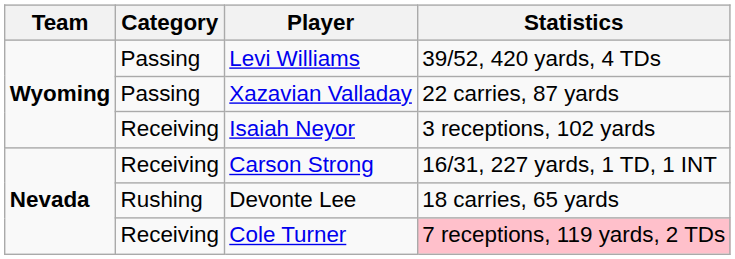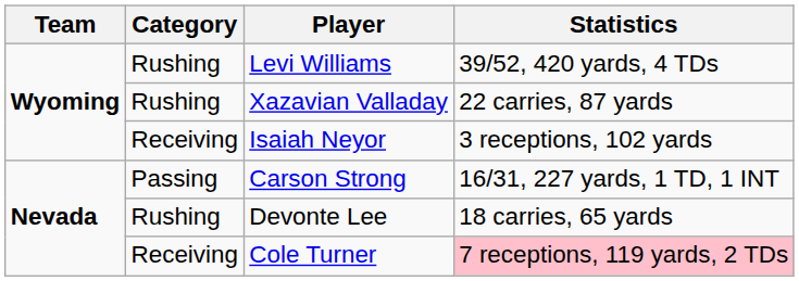Levi Williams | Category: Passing -> Rushing
Xazavian Valladay | Category: Passing -> Rushing
Carson Strong | Category: Receiving -> Passing
